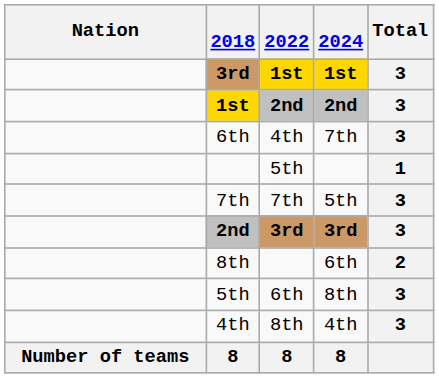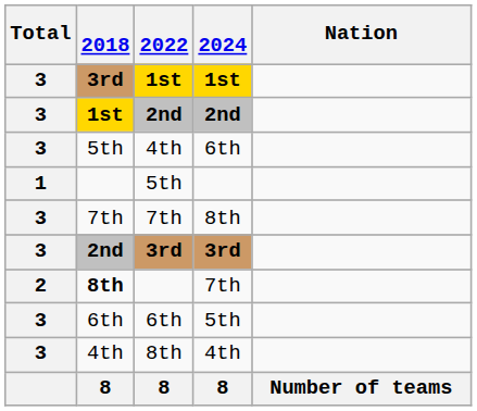columns swapped: Nation <-> Total
row 4 | 2018: 6th -> 5th
row 4 | 2024: 7th -> 6th
row 6 | 2024: 5th -> 8th
row 8 | 2018: normal -> bold
row 8 | 2024: 6th -> 7th
row 9 | 2018: 5th -> 6th
row 9 | 2024: 8th -> 5th
